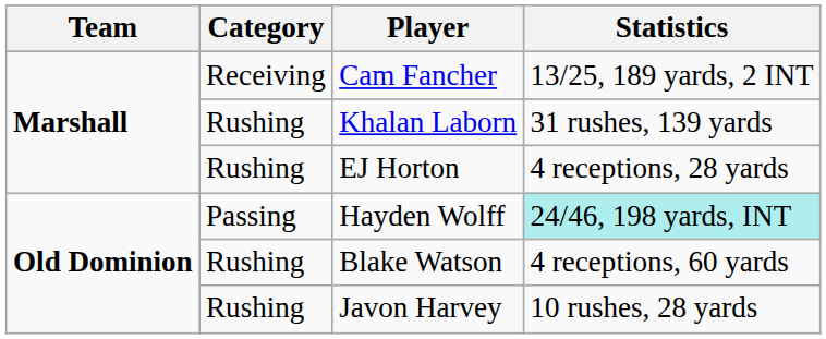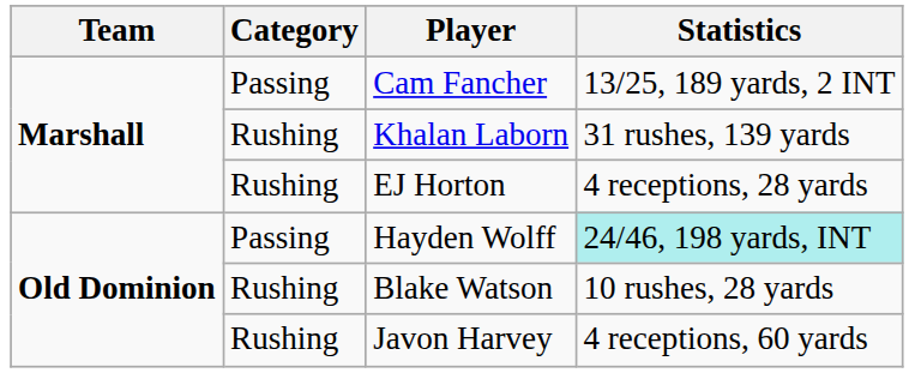Cam Fancher | Category: Receiving -> Passing
Blake Watson | Statistics: 4 receptions, 60 yards -> 10 rushes, 28 yards
Javon Harvey | Statistics: 10 rushes, 28 yards -> 4 receptions, 60 yards
